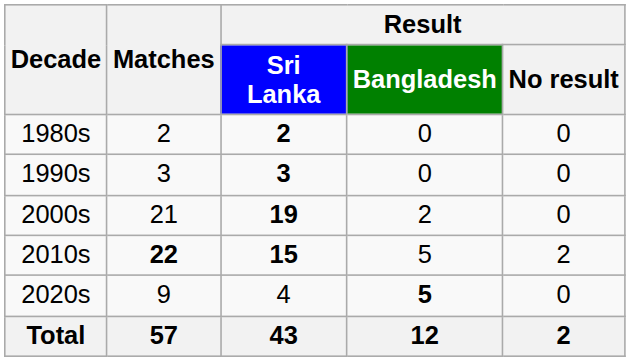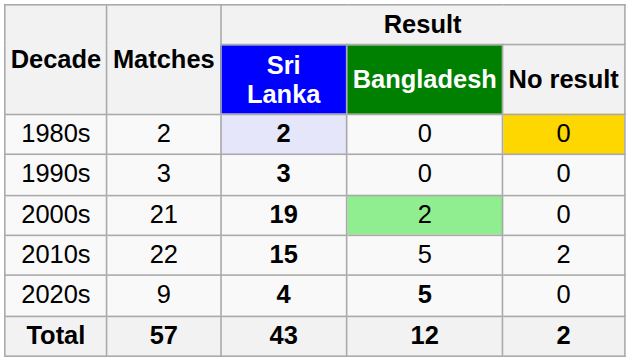1980s | Result / Sri Lanka: no background -> lavender background
1980s | Result / No result: no background -> gold background
2000s | Result / Bangladesh: no background -> lightgreen background
2010s | Matches: bold -> normal
2020s | Result / Sri Lanka: normal -> bold
